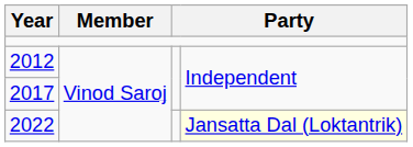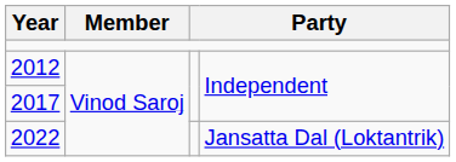2022 | column 4: lightyellow background -> no background
